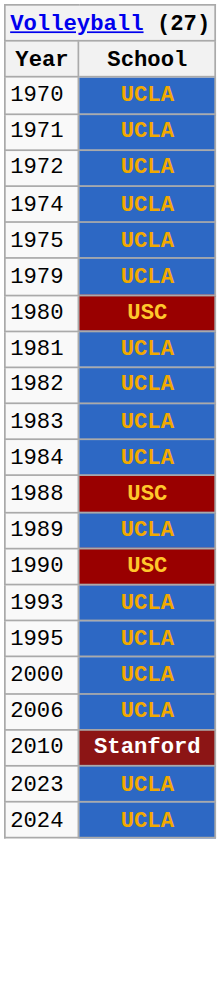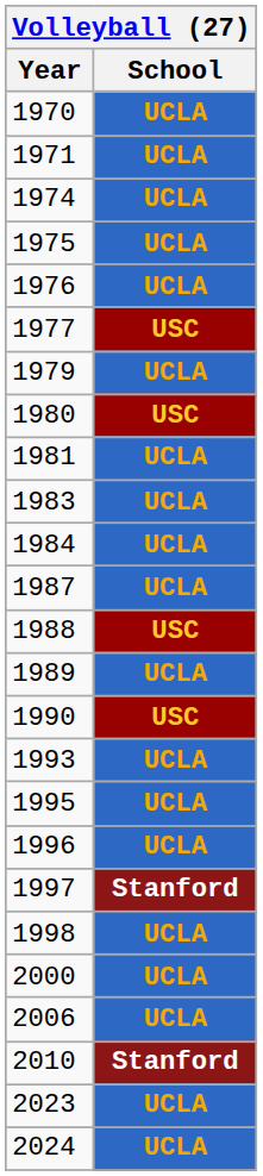- row: 1972 | UCLA
+ row: 1976 | UCLA
+ row: 1977 | USC
- row: 1982 | UCLA
+ row: 1987 | UCLA
+ row: 1996 | UCLA
+ row: 1997 | Stanford
+ row: 1998 | UCLA
